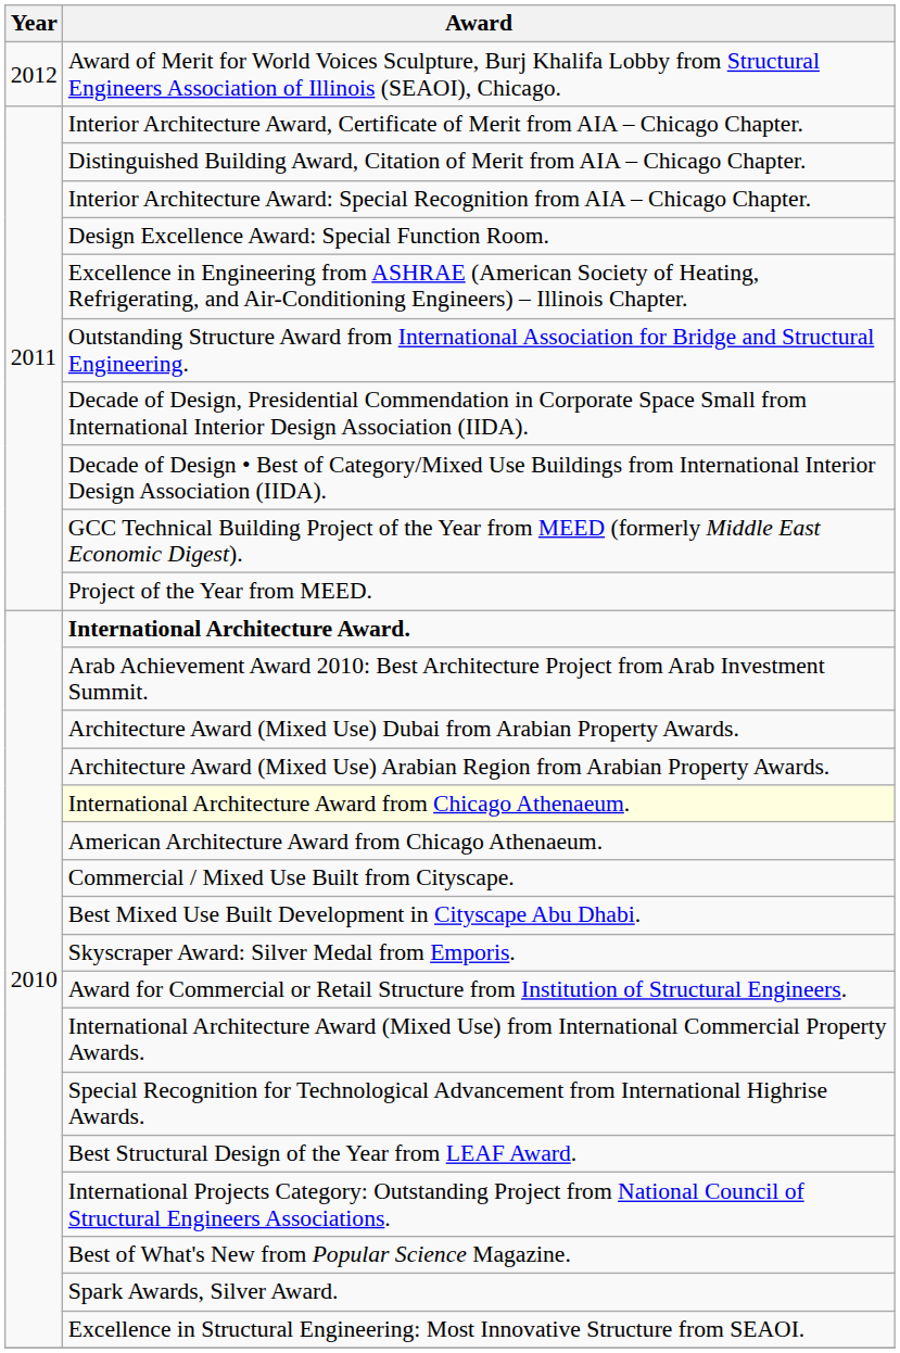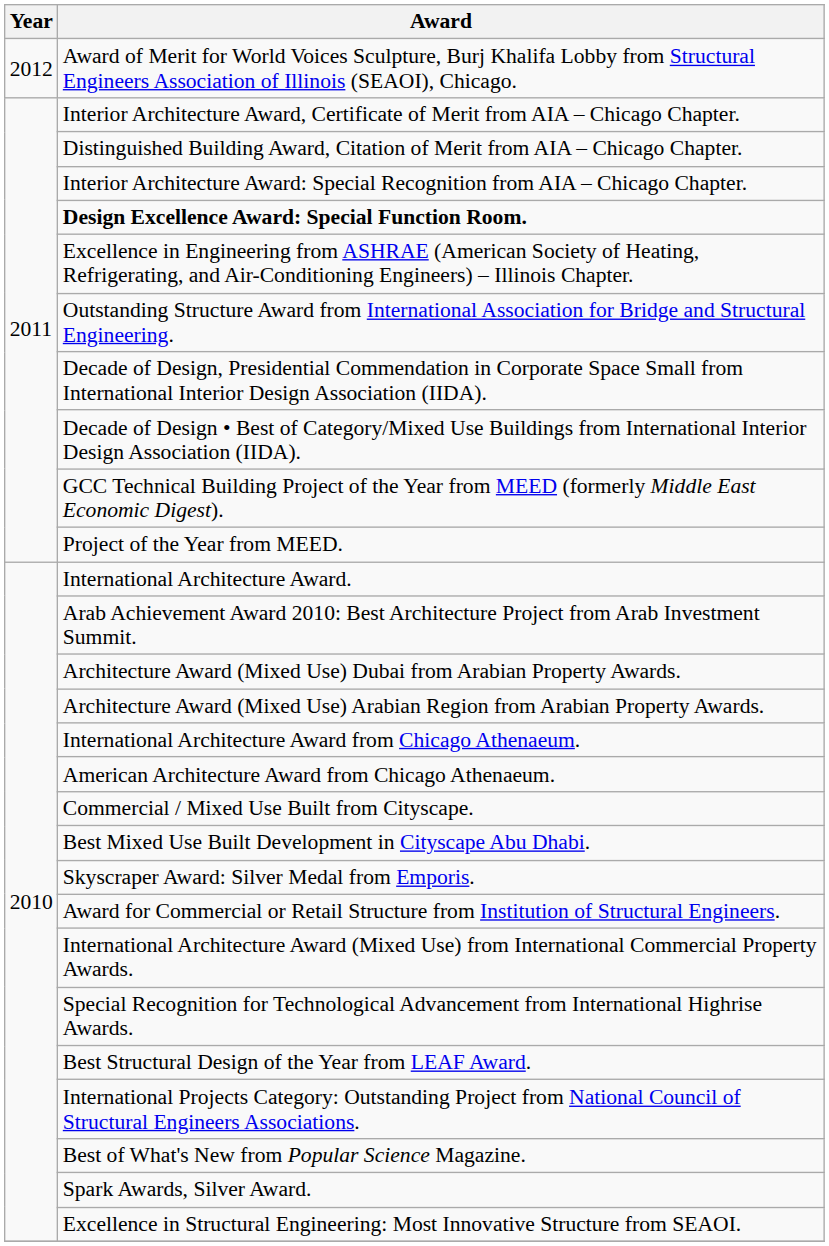Design Excellence Award: Special Function Room. | Award: normal -> bold
International Architecture Award. | Award: bold -> normal
International Architecture Award from Chicago Athenaeum. | Award: lightyellow background -> no background
